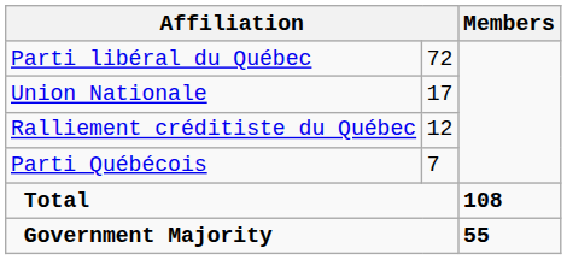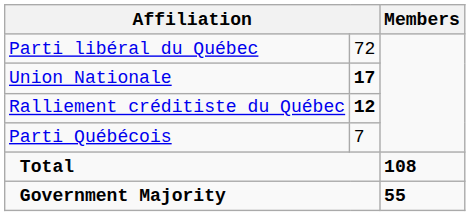Union Nationale | column 2: normal -> bold
Ralliement créditiste du Québec | column 2: normal -> bold
